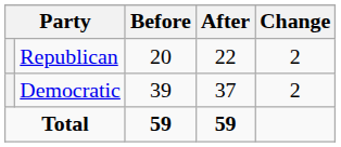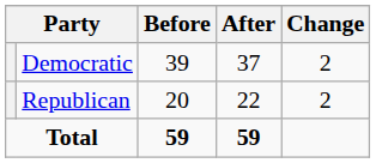rows swapped: Democratic <-> Republican
